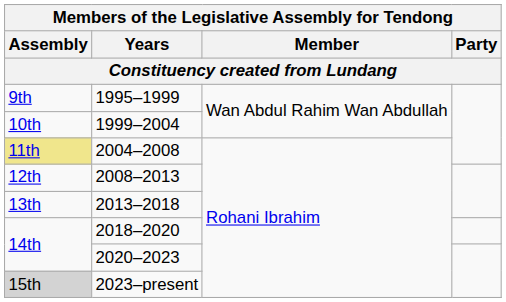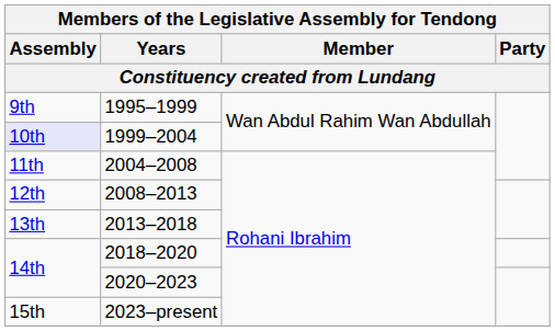1999–2004 | Assembly: no background -> lavender background
2004–2008 | Assembly: khaki background -> no background
2023–present | Assembly: lightgrey background -> no background
